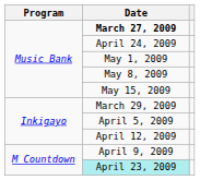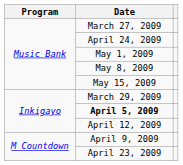March 27, 2009 | Date: bold -> normal
April 5, 2009 | Date: normal -> bold
April 23, 2009 | Date: paleturquoise background -> no background
